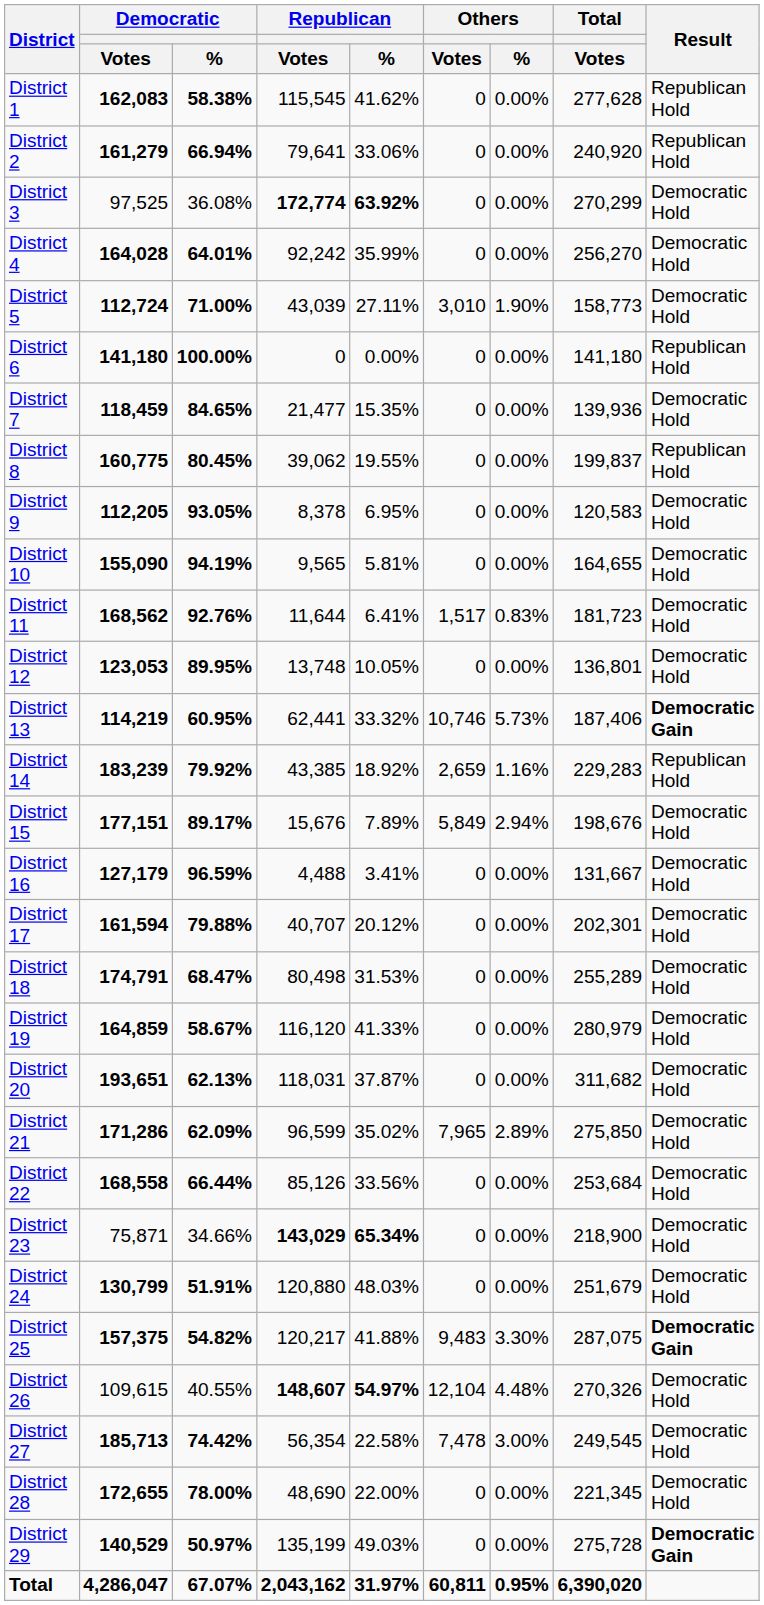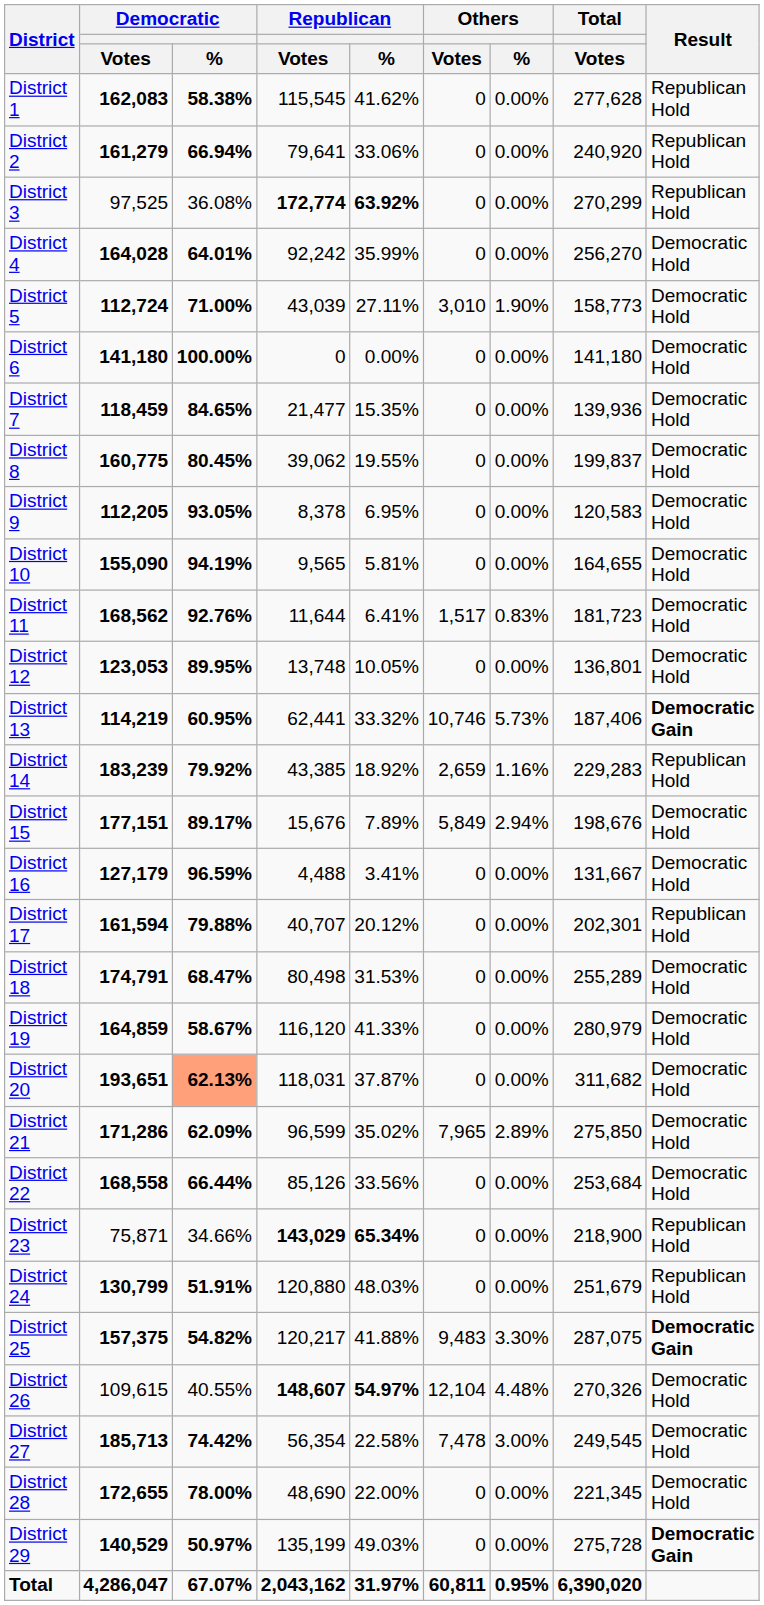District 3 | Result: Democratic Hold -> Republican Hold
District 6 | Result: Republican Hold -> Democratic Hold
District 8 | Result: Republican Hold -> Democratic Hold
District 17 | Result: Democratic Hold -> Republican Hold
District 20 | Democratic / %: no background -> lightsalmon background
District 23 | Result: Democratic Hold -> Republican Hold
District 24 | Result: Democratic Hold -> Republican Hold
